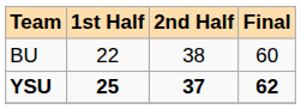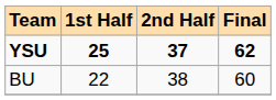rows swapped: YSU <-> BU
